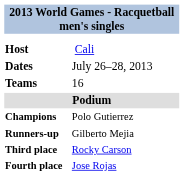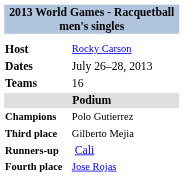row 2 | column 2: Cali -> Rocky Carson
row 7 | column 1: Runners-up -> Third place
row 8 | column 1: Third place -> Runners-up
row 8 | column 2: Rocky Carson -> Cali
